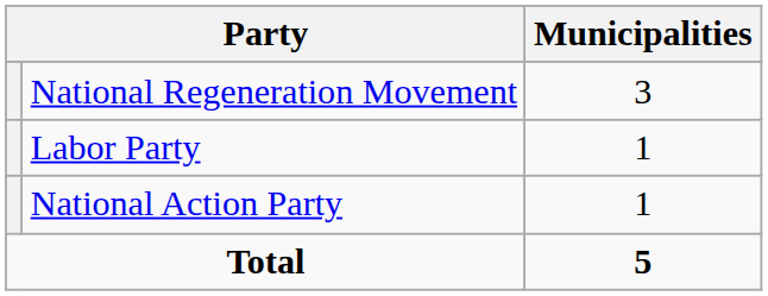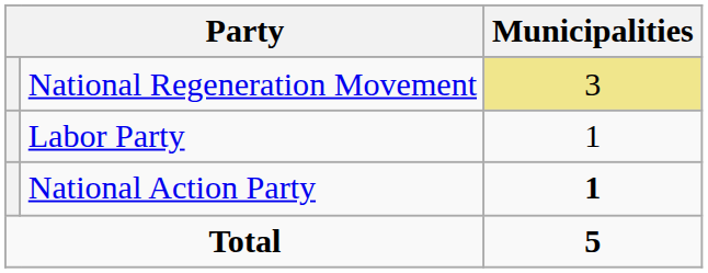National Regeneration Movement | Municipalities: no background -> khaki background
National Action Party | Municipalities: normal -> bold
